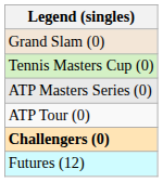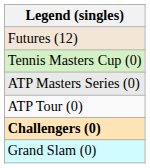row 2 | column 1: Grand Slam (0) -> Futures (12)
row 7 | column 1: Futures (12) -> Grand Slam (0)
